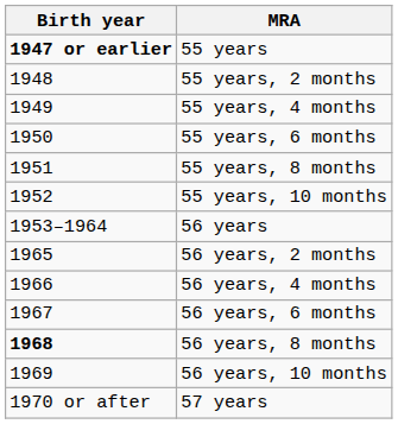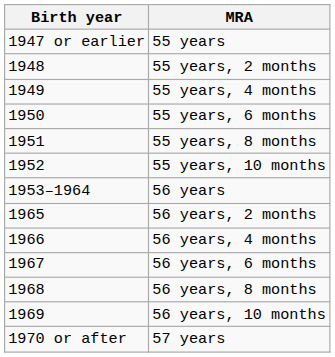55 years | Birth year: bold -> normal
56 years, 8 months | Birth year: bold -> normal
